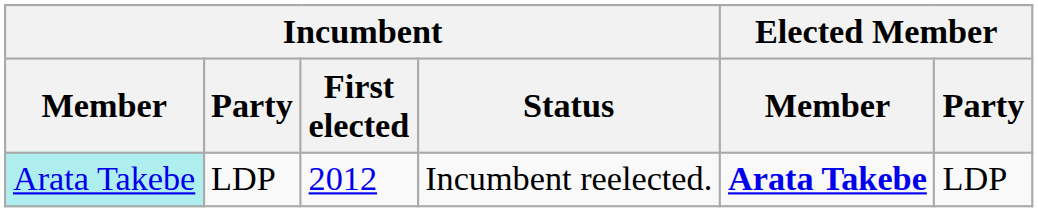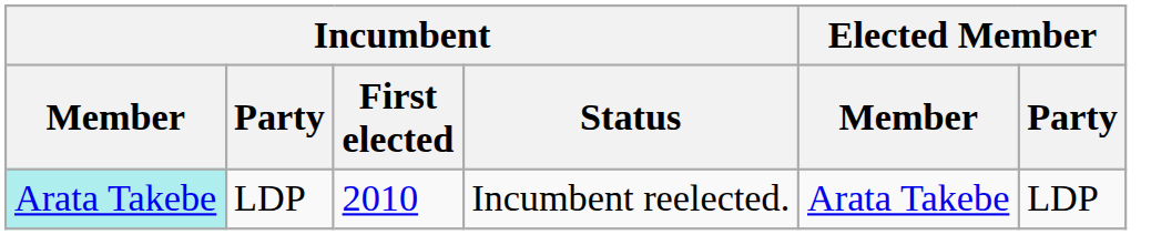row 3 | Incumbent / First elected: 2012 -> 2010
row 3 | Elected Member / Member: bold -> normal
